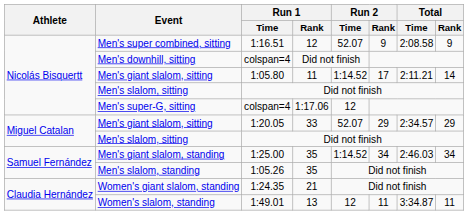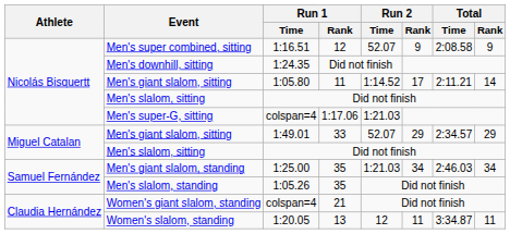Men's downhill, sitting | Run 1 / Time: colspan=4 -> 1:24.35
Men's super-G, sitting | Run 2 / Time: 12 -> 1:21.03
Miguel Catalan / Men's giant slalom, sitting | Run 1 / Time: 1:20.05 -> 1:49.01
Men's giant slalom, standing | Run 2 / Time: 1:14.52 -> 1:21.03
Women's giant slalom, standing | Run 1 / Time: 1:24.35 -> colspan=4
Women's slalom, standing | Run 1 / Time: 1:49.01 -> 1:20.05
